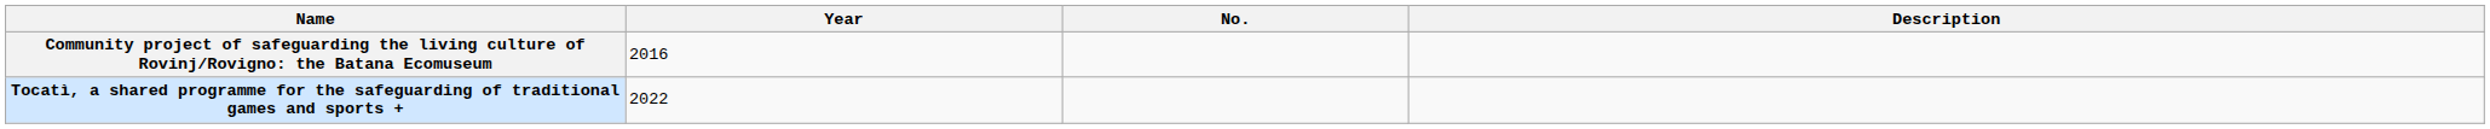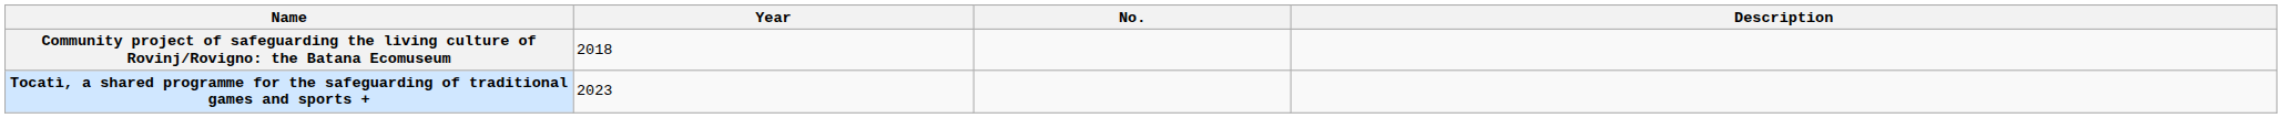row 2 | Year: 2016 -> 2018
row 3 | Year: 2022 -> 2023
